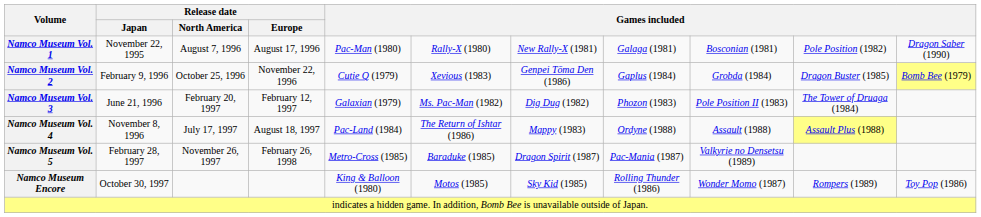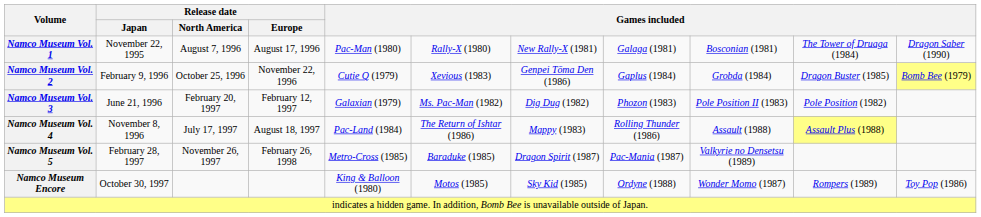Namco Museum Vol. 1 | column 10: Pole Position (1982) -> The Tower of Druaga (1984)
Namco Museum Vol. 3 | column 10: The Tower of Druaga (1984) -> Pole Position (1982)
Namco Museum Vol. 4 | column 8: Ordyne (1988) -> Rolling Thunder (1986)
Namco Museum Encore | column 8: Rolling Thunder (1986) -> Ordyne (1988)
